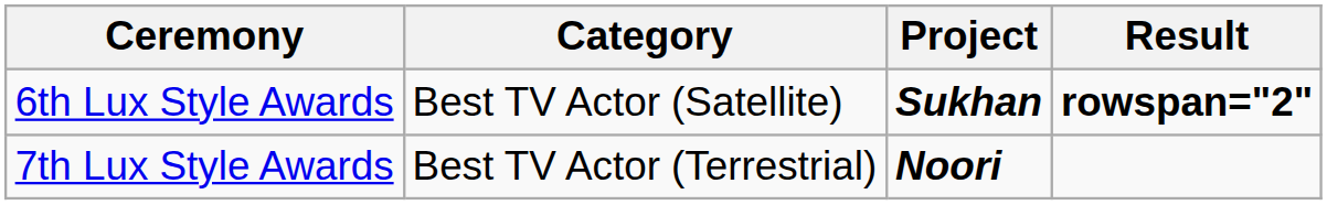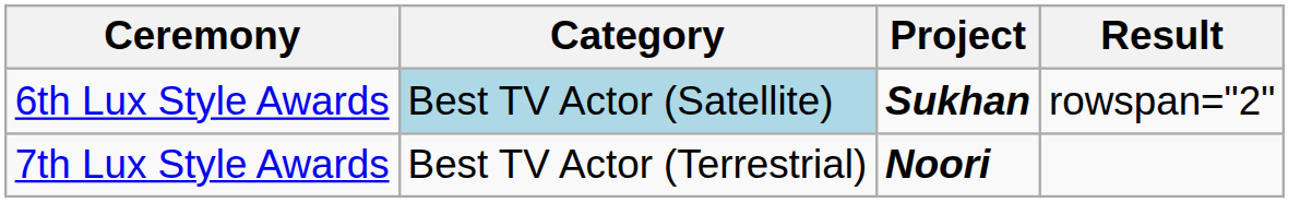6th Lux Style Awards | Category: no background -> lightblue background
6th Lux Style Awards | Result: bold -> normal
